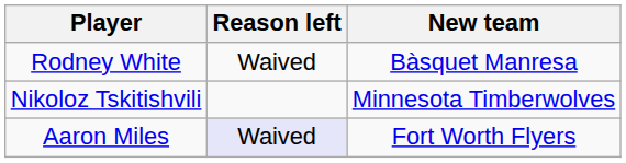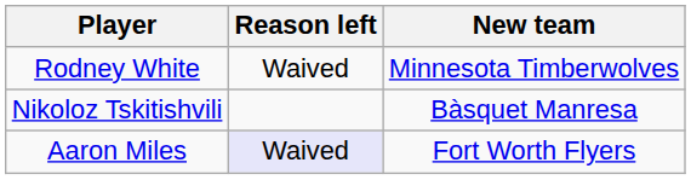Rodney White | New team: Bàsquet Manresa -> Minnesota Timberwolves
Nikoloz Tskitishvili | New team: Minnesota Timberwolves -> Bàsquet Manresa
